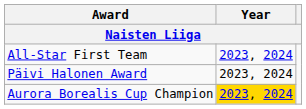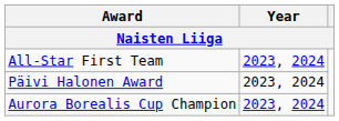Aurora Borealis Cup Champion | Year: gold background -> no background
